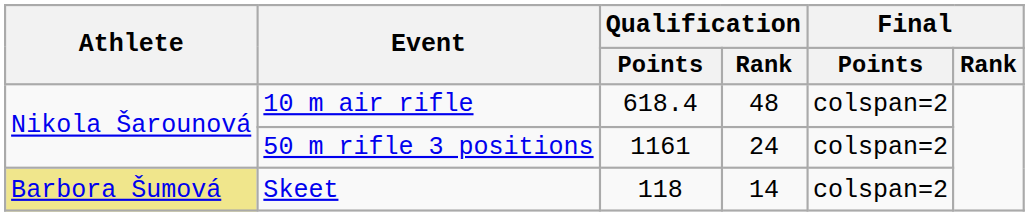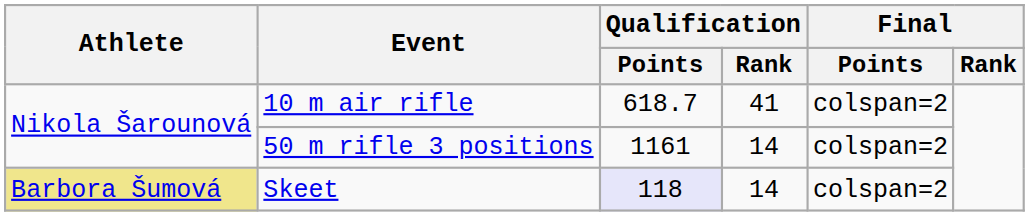10 m air rifle | Qualification / Points: 618.4 -> 618.7
10 m air rifle | Qualification / Rank: 48 -> 41
50 m rifle 3 positions | Qualification / Rank: 24 -> 14
Skeet | Qualification / Points: no background -> lavender background
